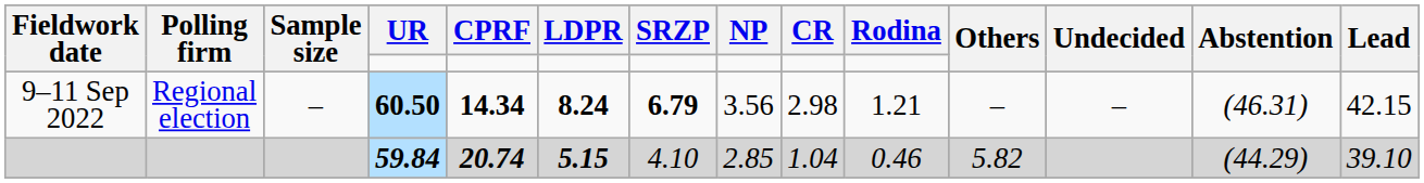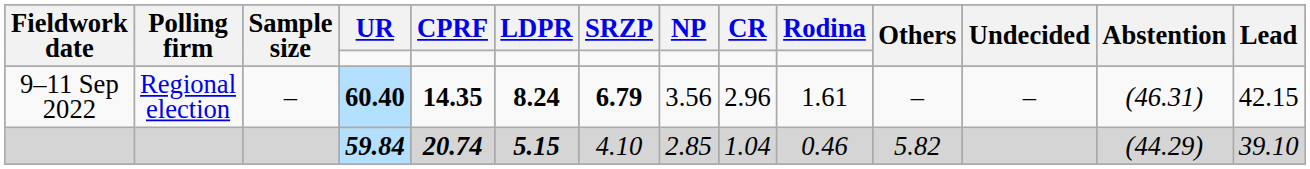9–11 Sep 2022 | UR: 60.50 -> 60.40
9–11 Sep 2022 | CPRF: 14.34 -> 14.35
9–11 Sep 2022 | CR: 2.98 -> 2.96
9–11 Sep 2022 | Rodina: 1.21 -> 1.61
